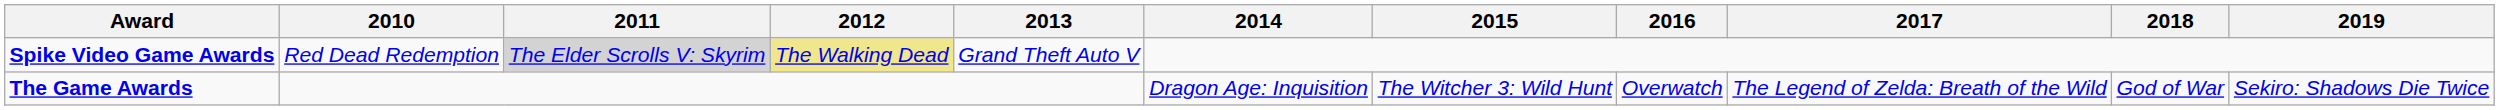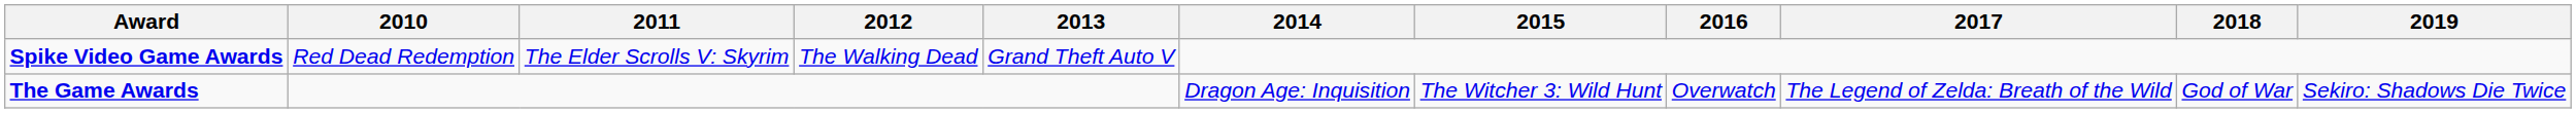Spike Video Game Awards | 2011: lightgrey background -> no background
Spike Video Game Awards | 2012: khaki background -> no background
